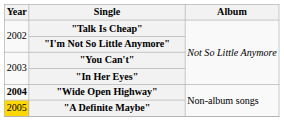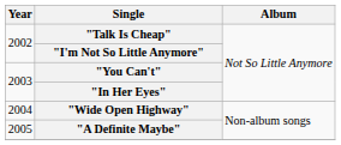"Wide Open Highway" | Year: bold -> normal
"A Definite Maybe" | Year: gold background -> no background
